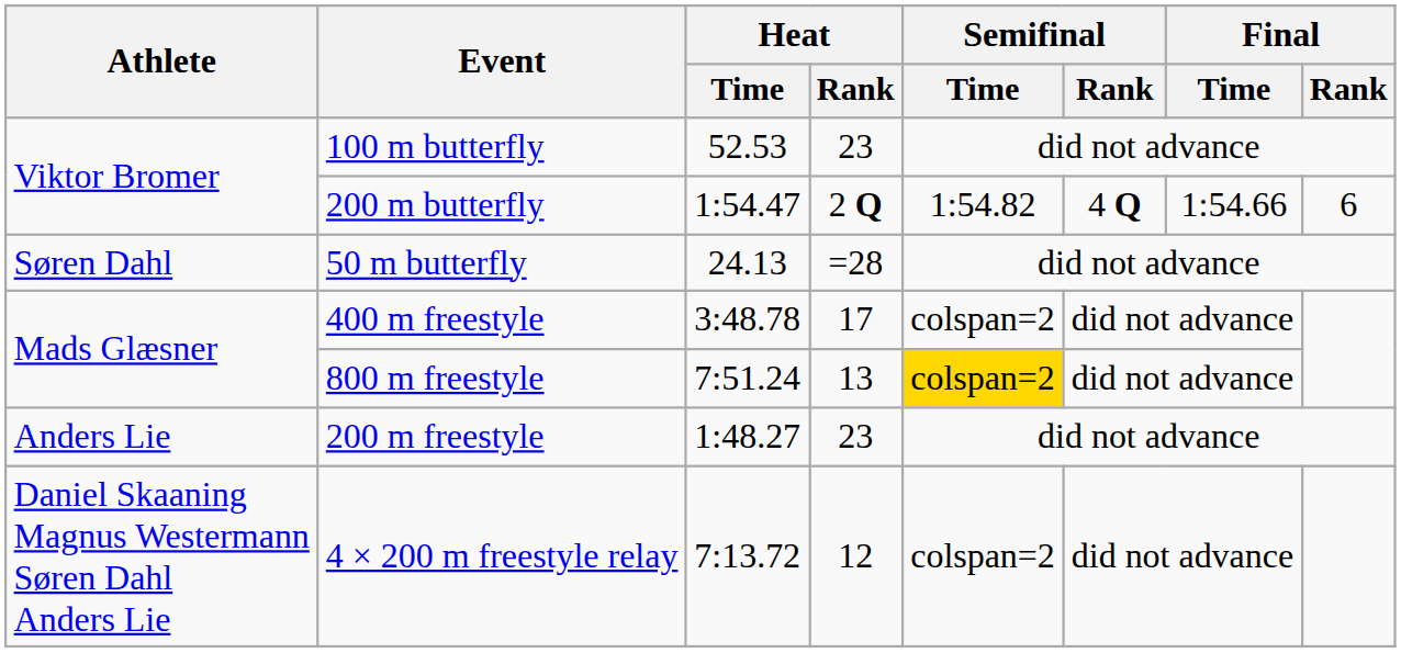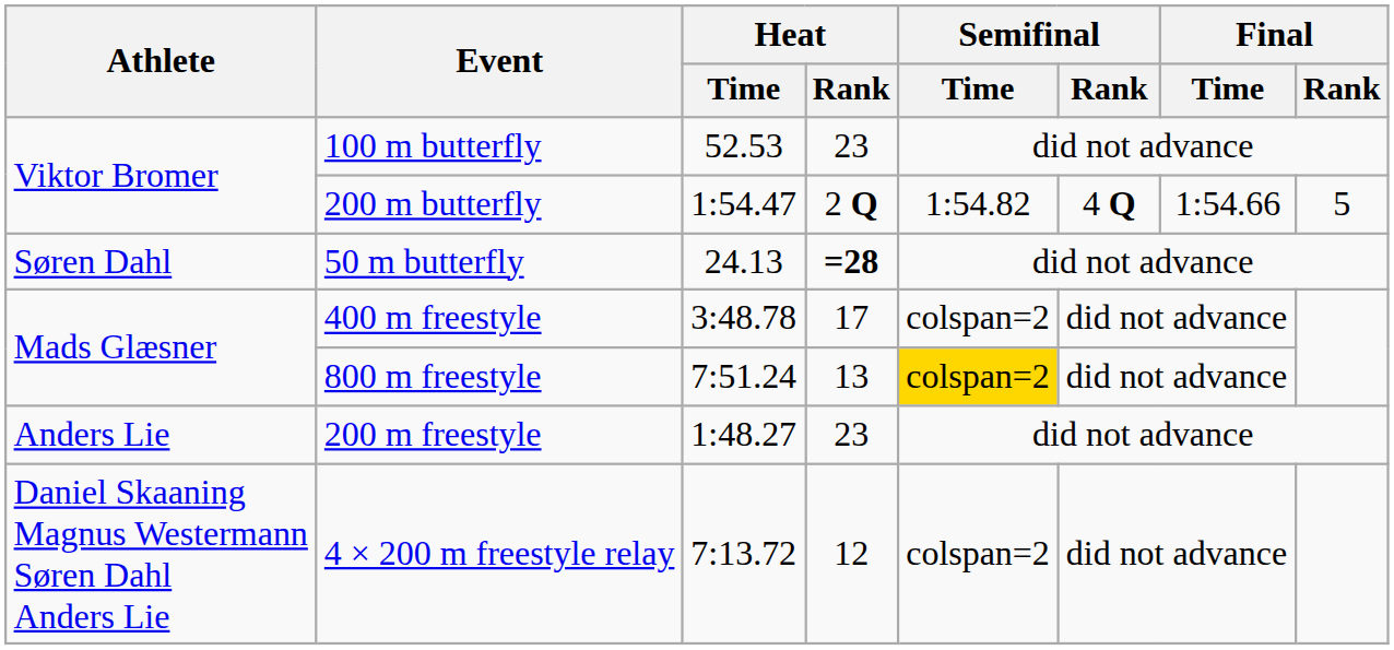200 m butterfly | Final / Rank: 6 -> 5
50 m butterfly | Heat / Rank: normal -> bold
